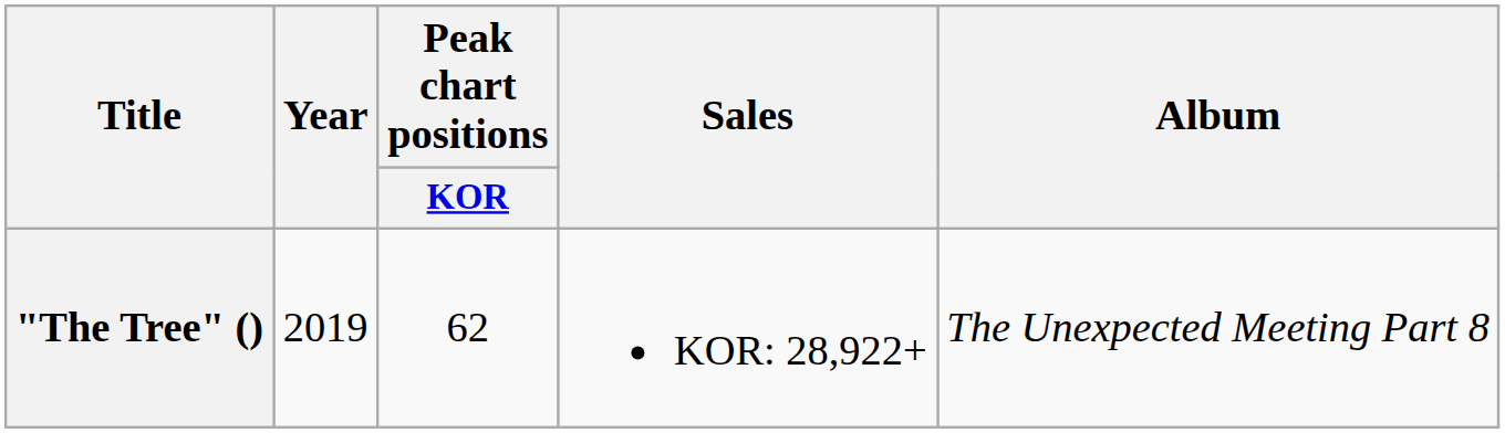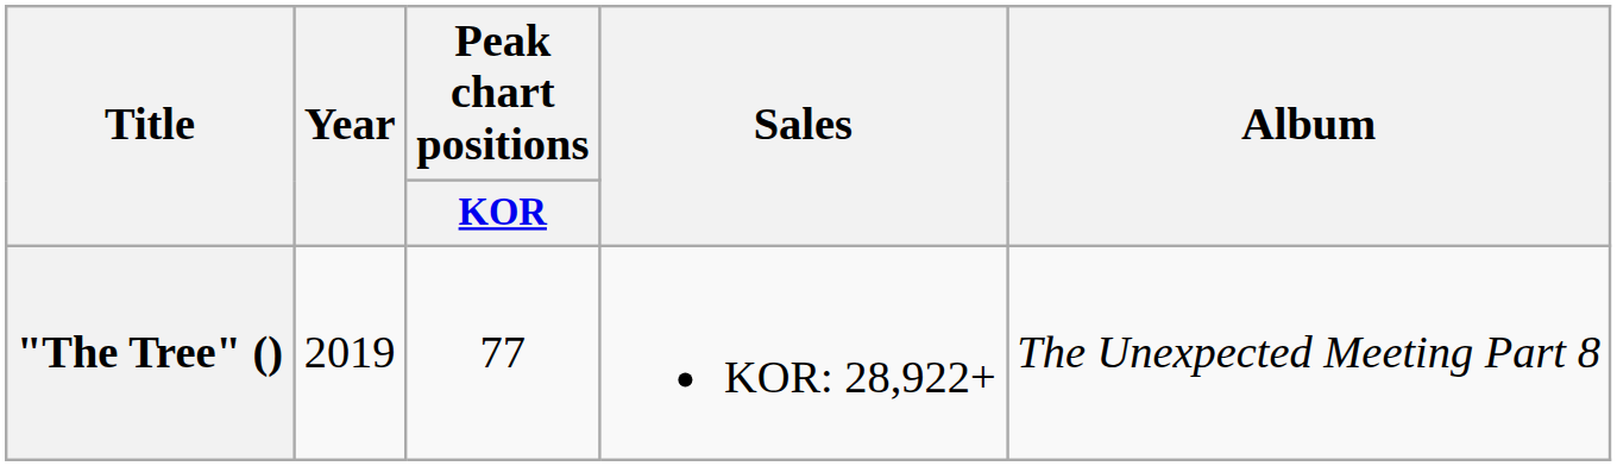"The Tree" () | Peak chart positions / KOR: 62 -> 77
